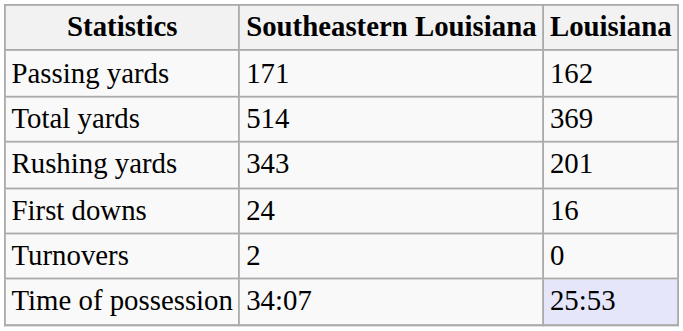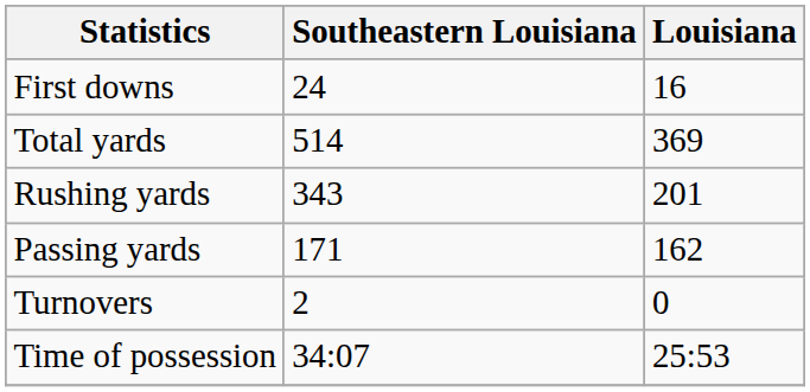rows swapped: First downs <-> Passing yards
Time of possession | Louisiana: lavender background -> no background
